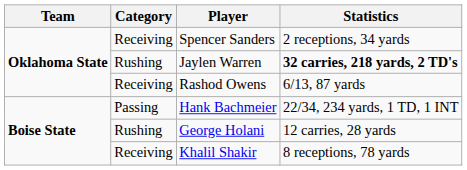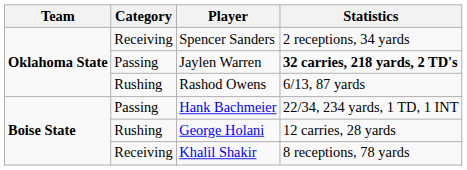Jaylen Warren | Category: Rushing -> Passing
Rashod Owens | Category: Receiving -> Rushing
